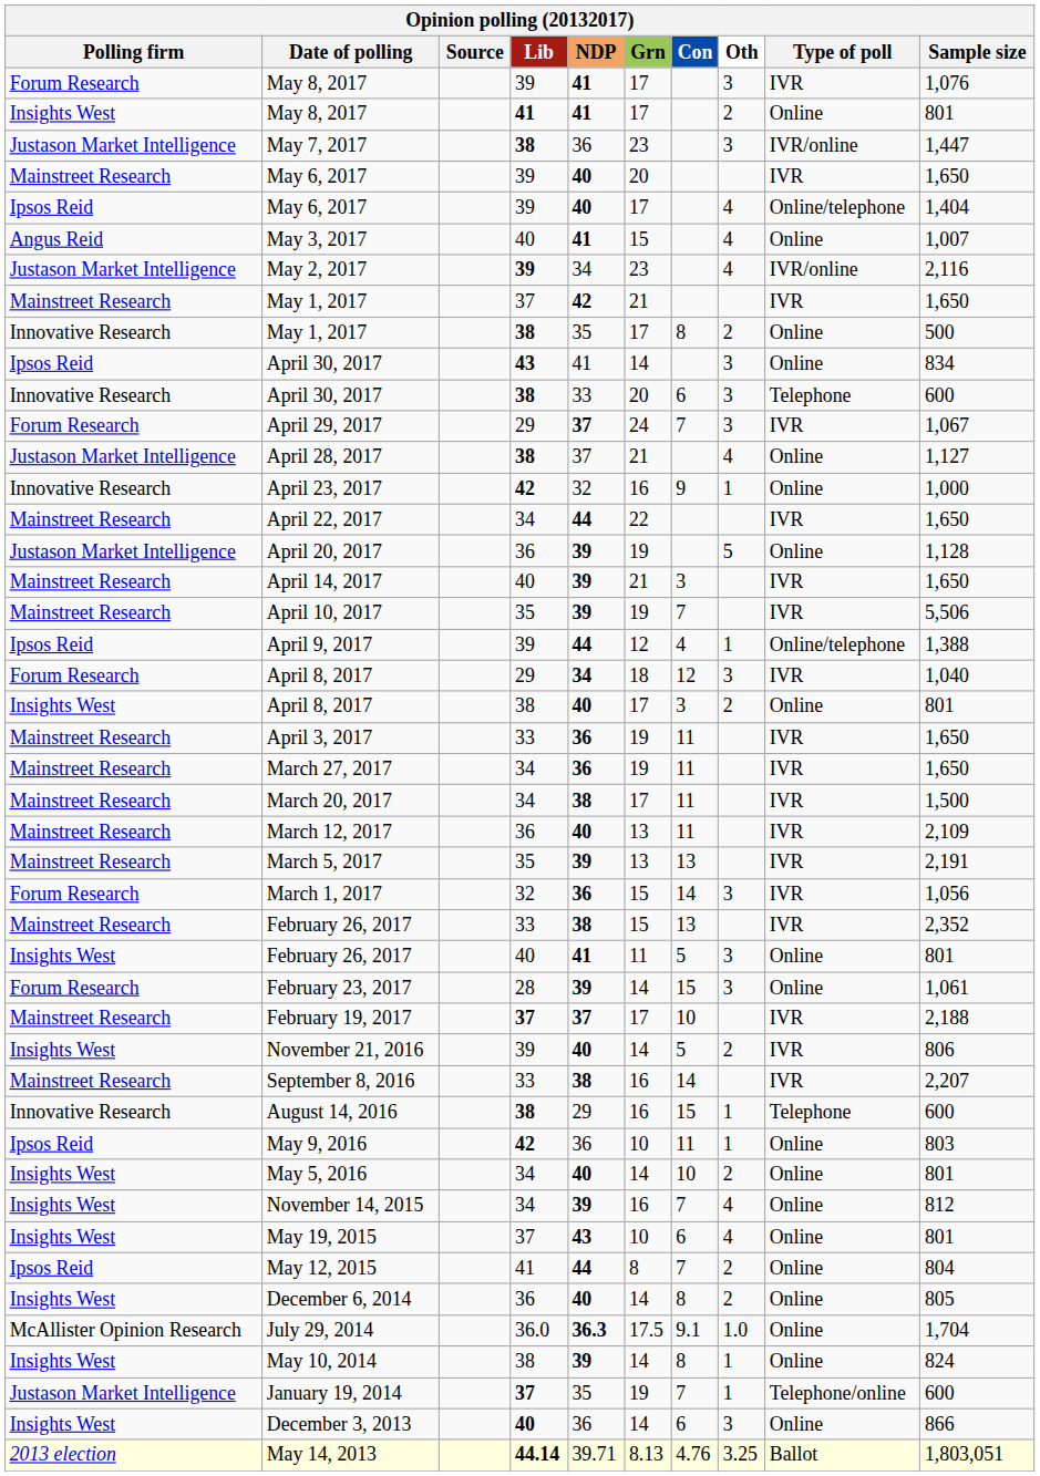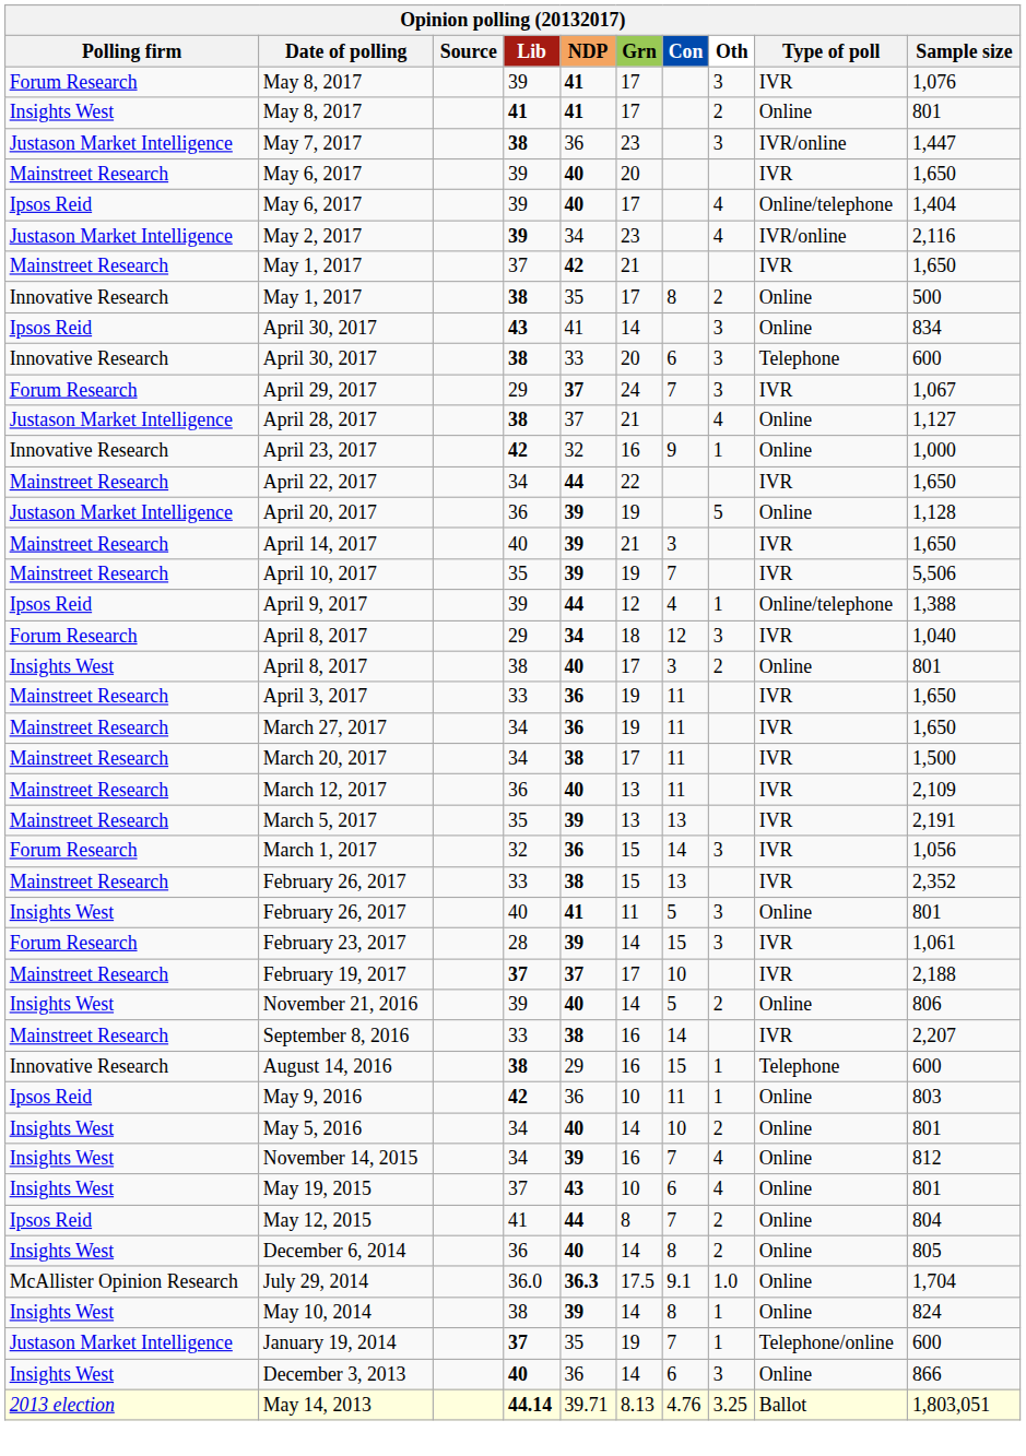- row: Angus Reid | May 3, 2017 | 40 | 41 | 15 | 4 | Online | 1,007
February 23, 2017 | Type of poll: Online -> IVR
November 21, 2016 | Type of poll: IVR -> Online
